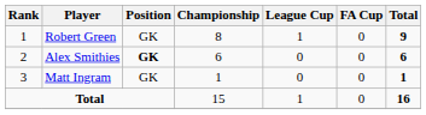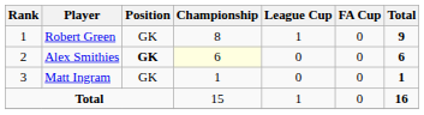Alex Smithies | Championship: no background -> lightyellow background
